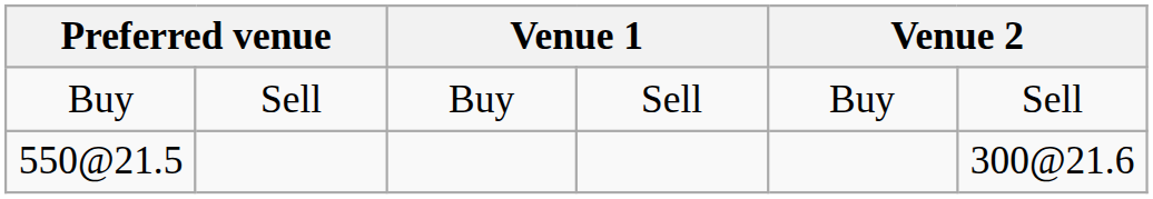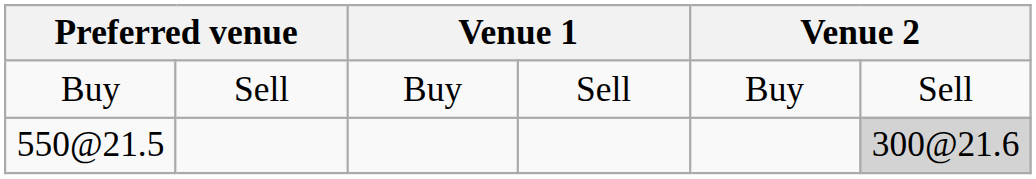550@21.5 | column 6: no background -> lightgrey background
